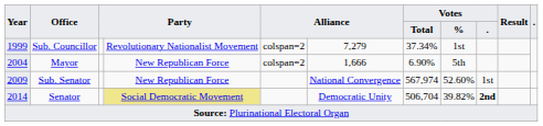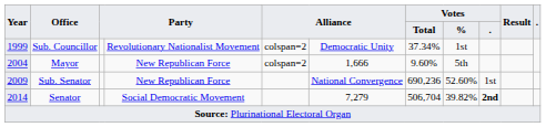Sub. Councillor | column 6: 7,279 -> Democratic Unity
Mayor | Votes / Total: 6.90% -> 9.60%
Sub. Senator | Votes / Total: 567,974 -> 690,236
Senator | column 4: khaki background -> no background
Senator | column 6: Democratic Unity -> 7,279
